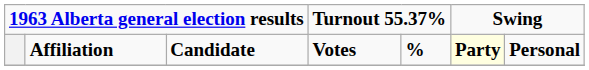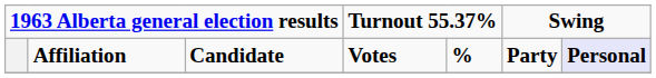Affiliation | column 6: lightyellow background -> no background
Affiliation | column 7: no background -> lavender background
